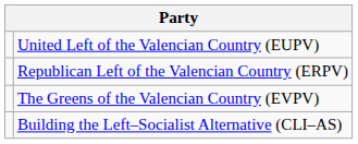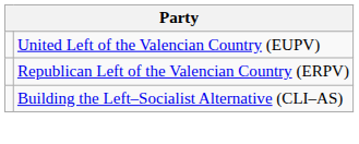- row: The Greens of the Valencian Country (EVPV)
